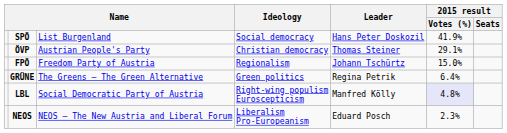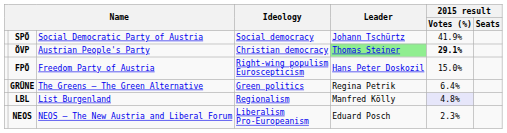SPÖ | column 3: List Burgenland -> Social Democratic Party of Austria
SPÖ | Leader: Hans Peter Doskozil -> Johann Tschürtz
ÖVP | Leader: no background -> lightgreen background
ÖVP | 2015 result / Votes (%): normal -> bold
FPÖ | Ideology: Regionalism -> Right-wing populism Euroscepticism
FPÖ | Leader: Johann Tschürtz -> Hans Peter Doskozil
LBL | column 3: Social Democratic Party of Austria -> List Burgenland
LBL | Ideology: Right-wing populism Euroscepticism -> Regionalism
